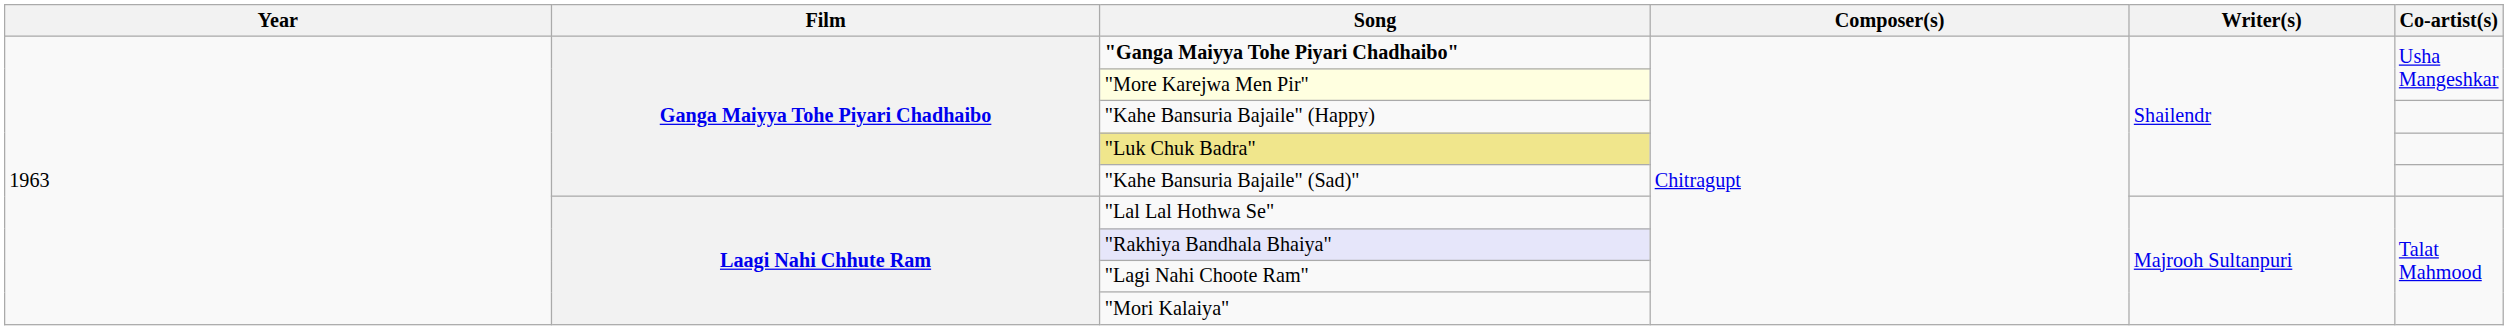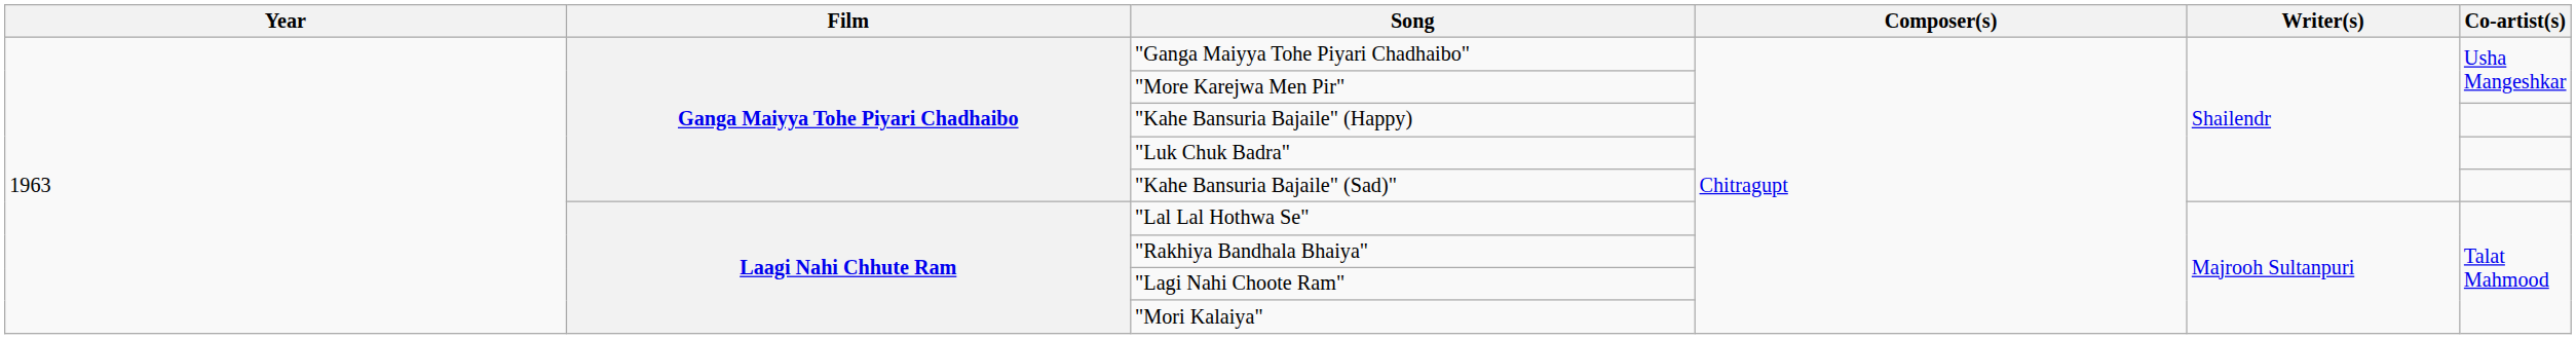"Ganga Maiyya Tohe Piyari Chadhaibo" | Song: bold -> normal
"More Karejwa Men Pir" | Song: lightyellow background -> no background
"Luk Chuk Badra" | Song: khaki background -> no background
"Rakhiya Bandhala Bhaiya" | Song: lavender background -> no background
